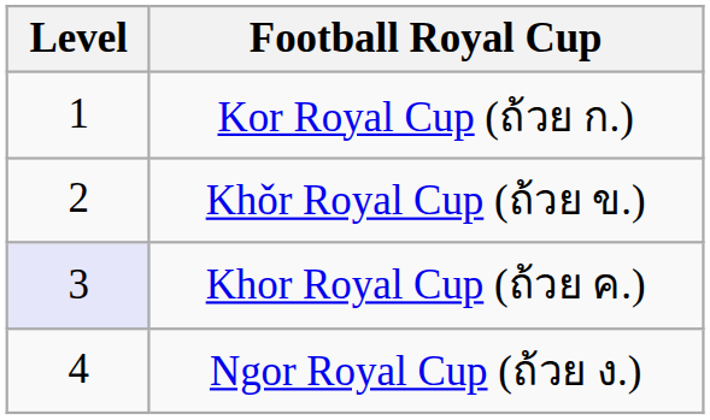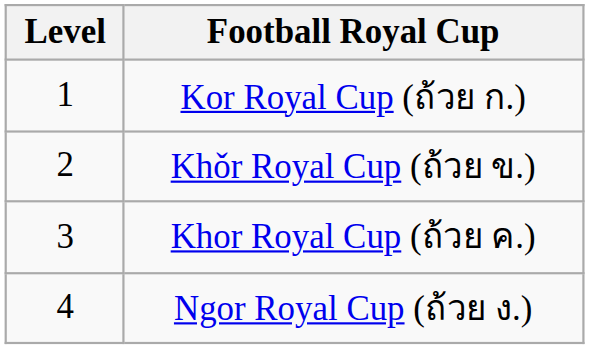Khor Royal Cup (ถ้วย ค.) | Level: lavender background -> no background
